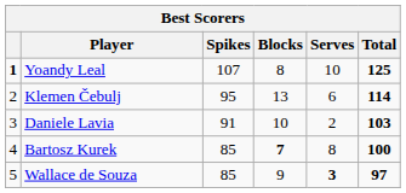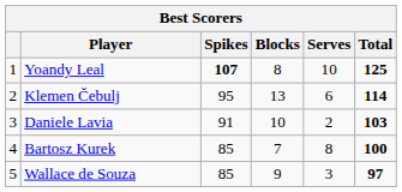Yoandy Leal | column 1: bold -> normal
Yoandy Leal | Spikes: normal -> bold
Bartosz Kurek | Blocks: bold -> normal
Wallace de Souza | Serves: bold -> normal
